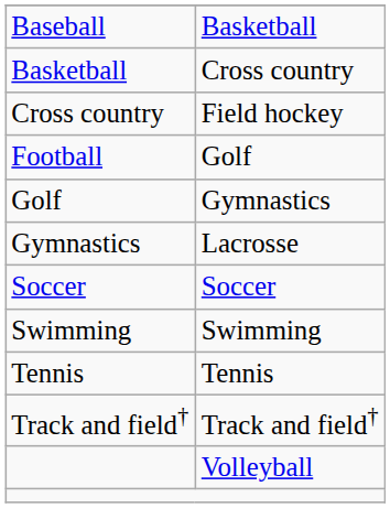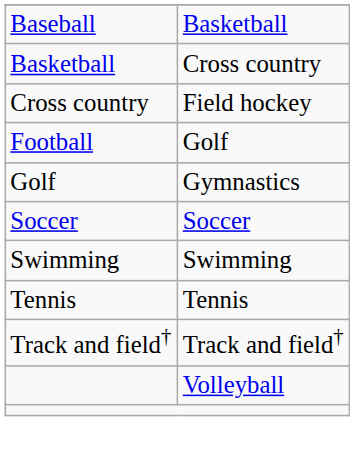- row: Gymnastics | Lacrosse
